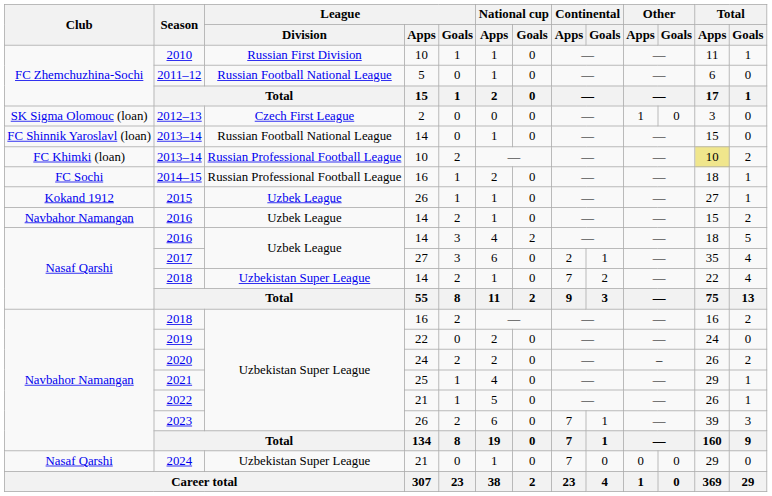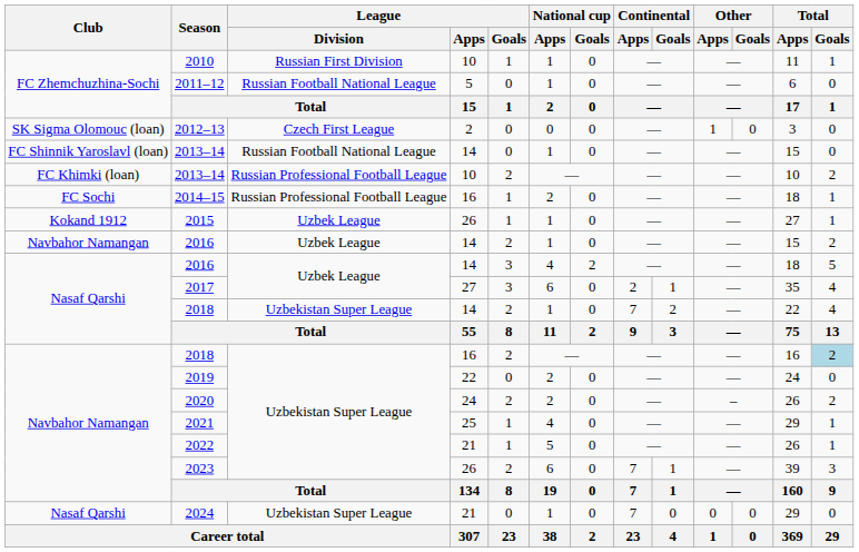FC Khimki (loan) / 2013–14 | Total / Apps: khaki background -> no background
Navbahor Namangan / 2018 | Total / Goals: no background -> lightblue background
